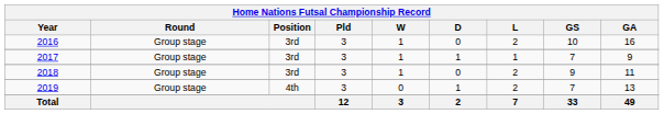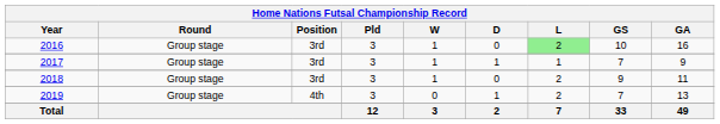2016 | L: no background -> lightgreen background
